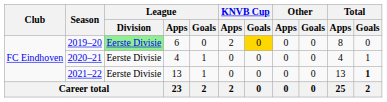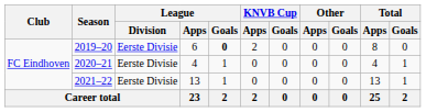2019–20 | League / Division: lightgreen background -> no background
2019–20 | League / Goals: normal -> bold
2019–20 | KNVB Cup / Goals: gold background -> no background
2021–22 | Total / Goals: bold -> normal
